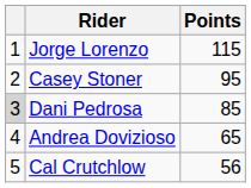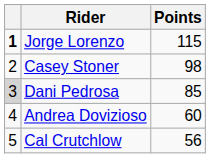Jorge Lorenzo | column 1: normal -> bold
Casey Stoner | Points: 95 -> 98
Andrea Dovizioso | Points: 65 -> 60
